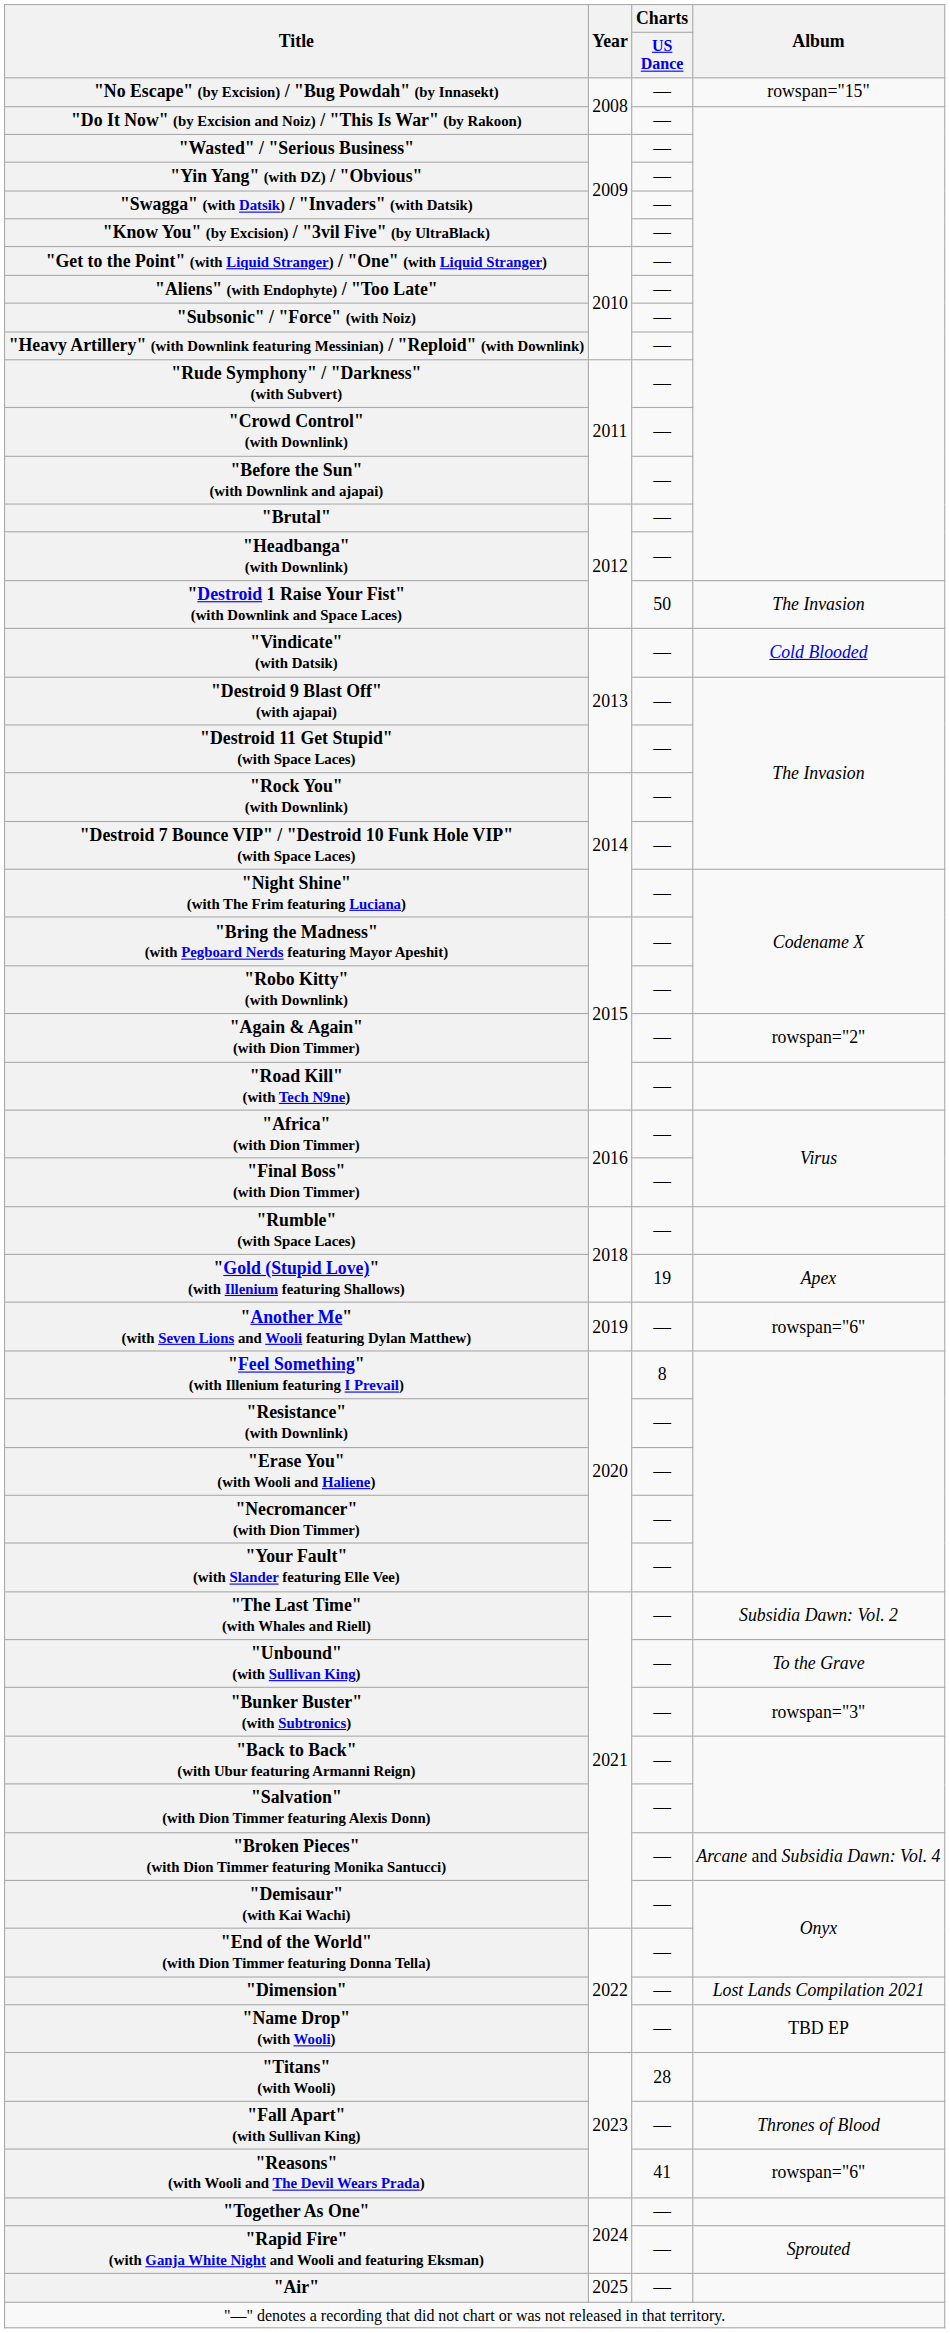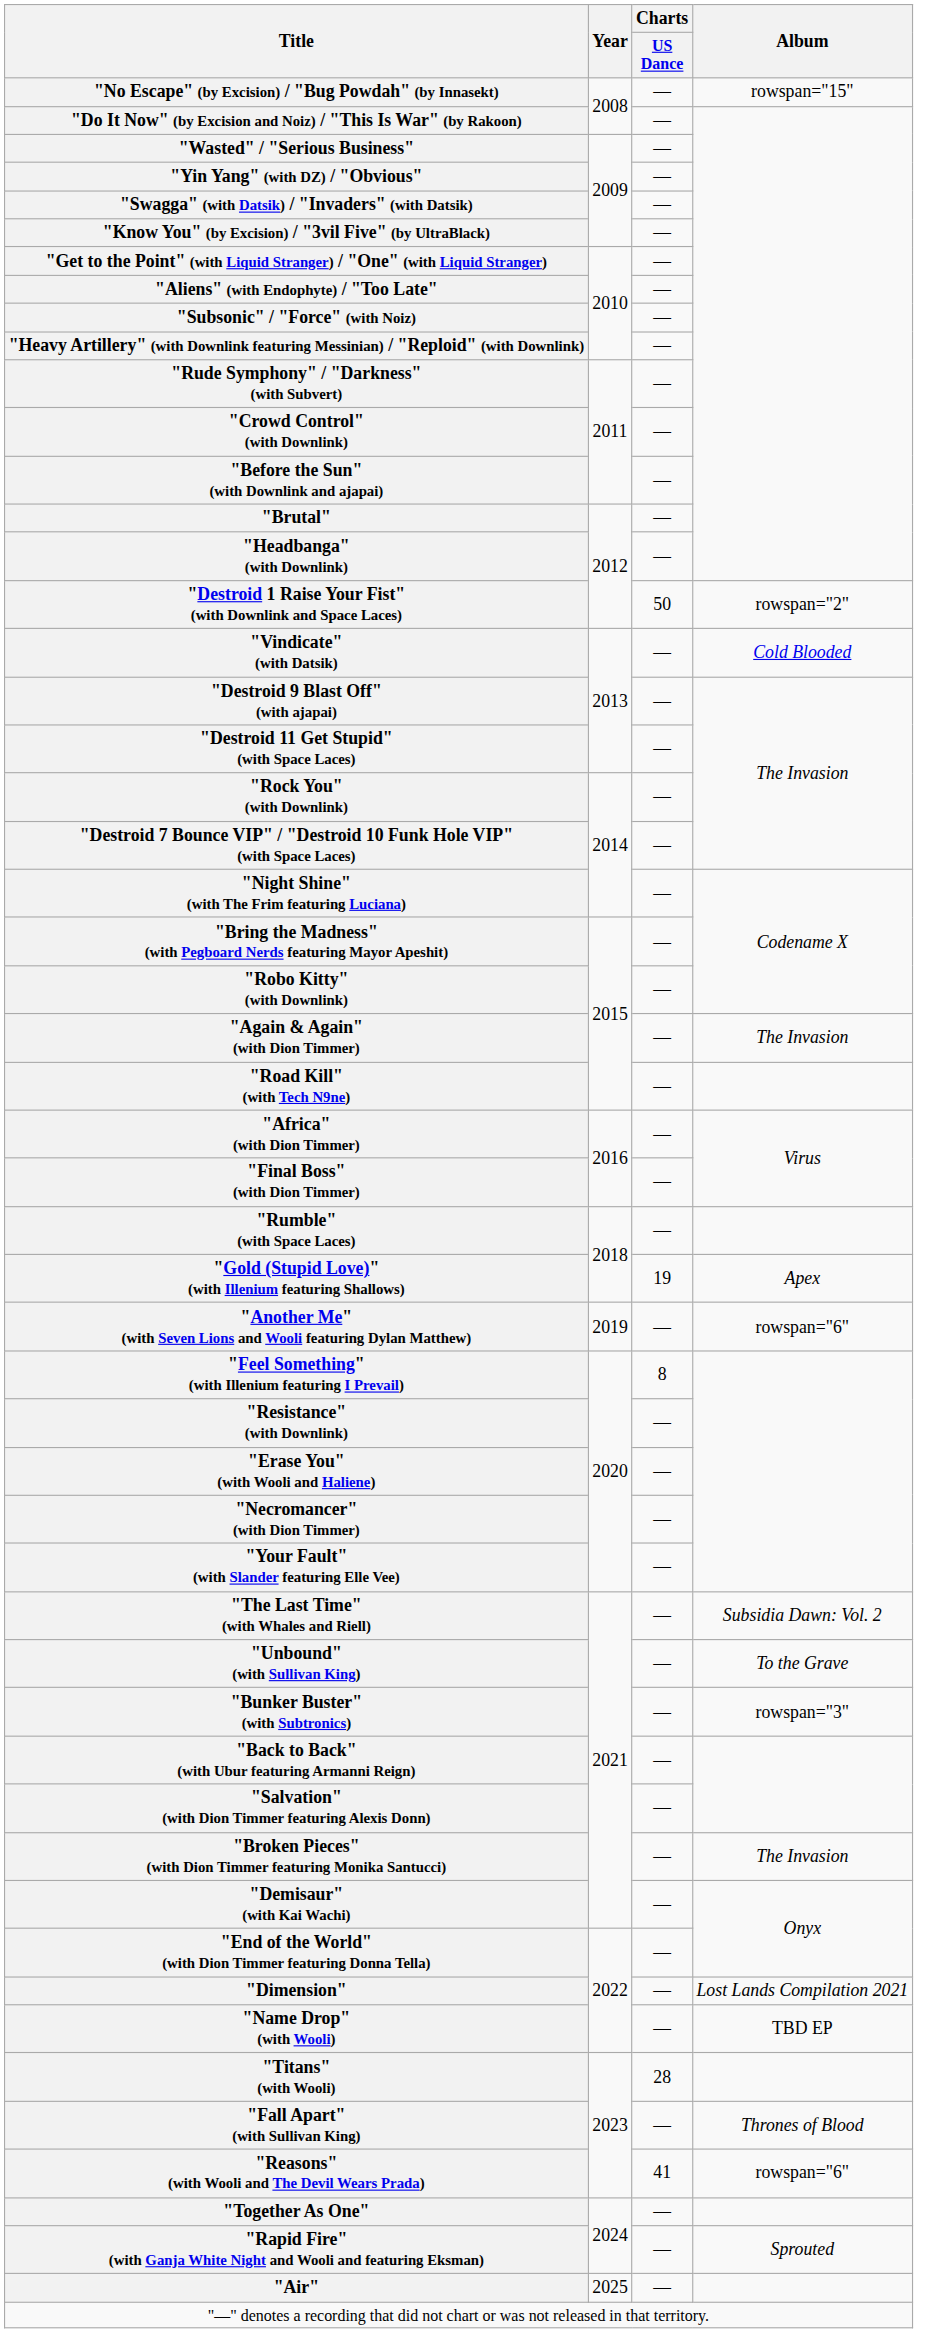"Destroid 1 Raise Your Fist" (with Downlink and Space Laces) | Album: The Invasion -> rowspan="2"
"Again & Again" (with Dion Timmer) | Album: rowspan="2" -> The Invasion
"Broken Pieces" (with Dion Timmer featuring Monika Santucci) | Album: Arcane and Subsidia Dawn: Vol. 4 -> The Invasion
